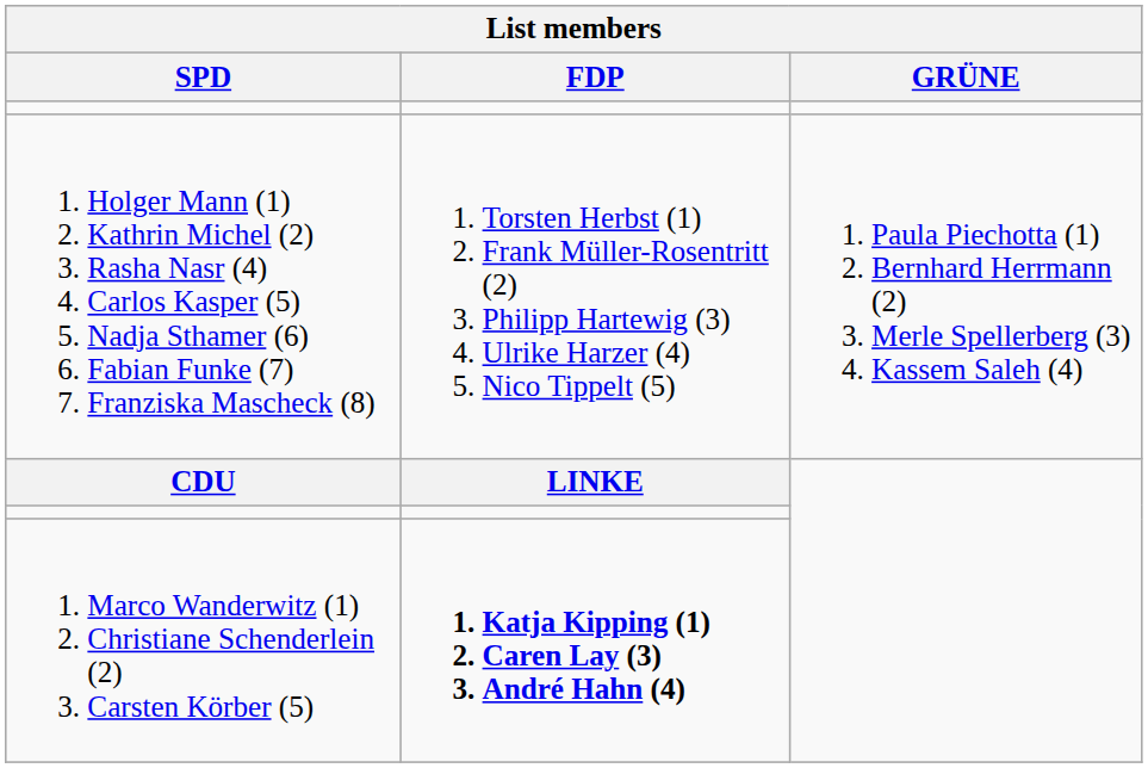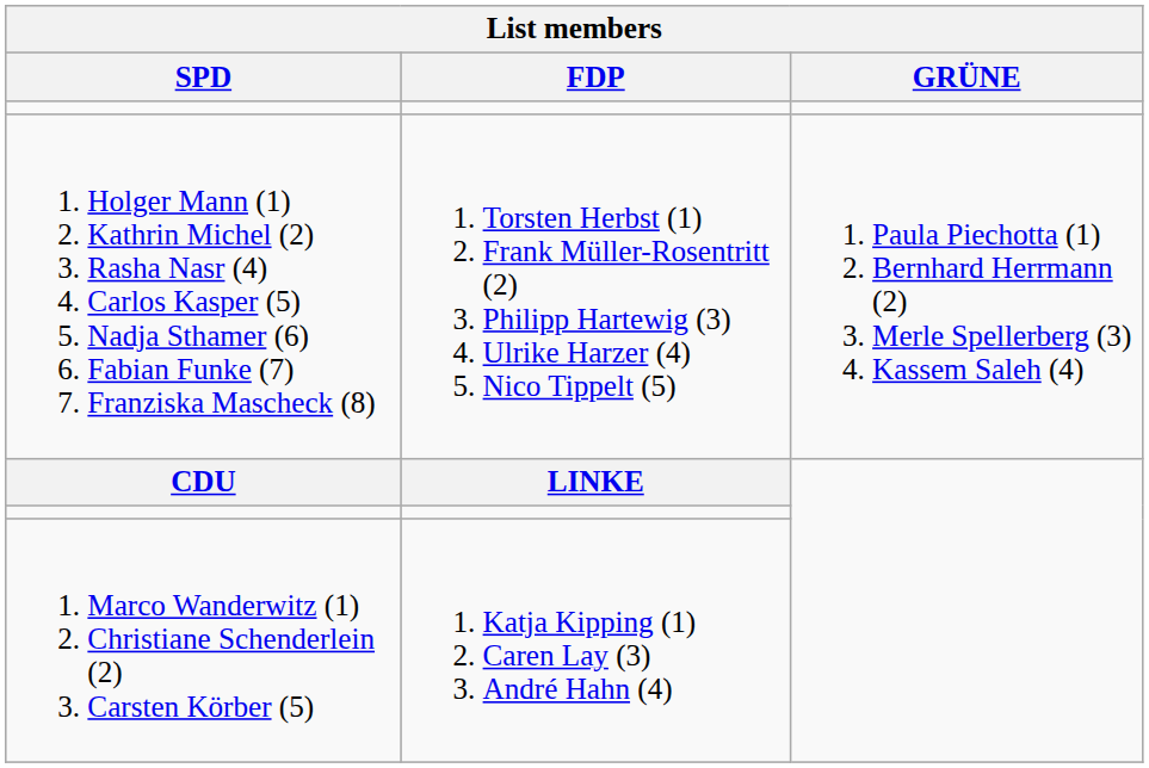row 7 | FDP: bold -> normal
